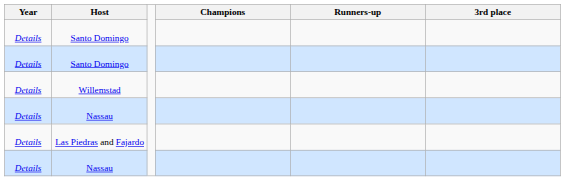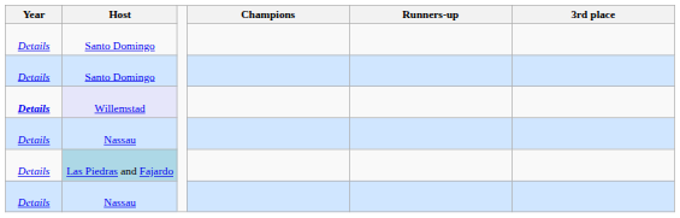Willemstad | Year: normal -> bold
Willemstad | Host: no background -> lavender background
Las Piedras and Fajardo | Host: no background -> lightblue background
